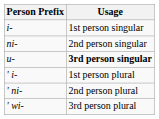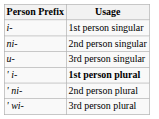u- | Usage: bold -> normal
' i- | Usage: normal -> bold
